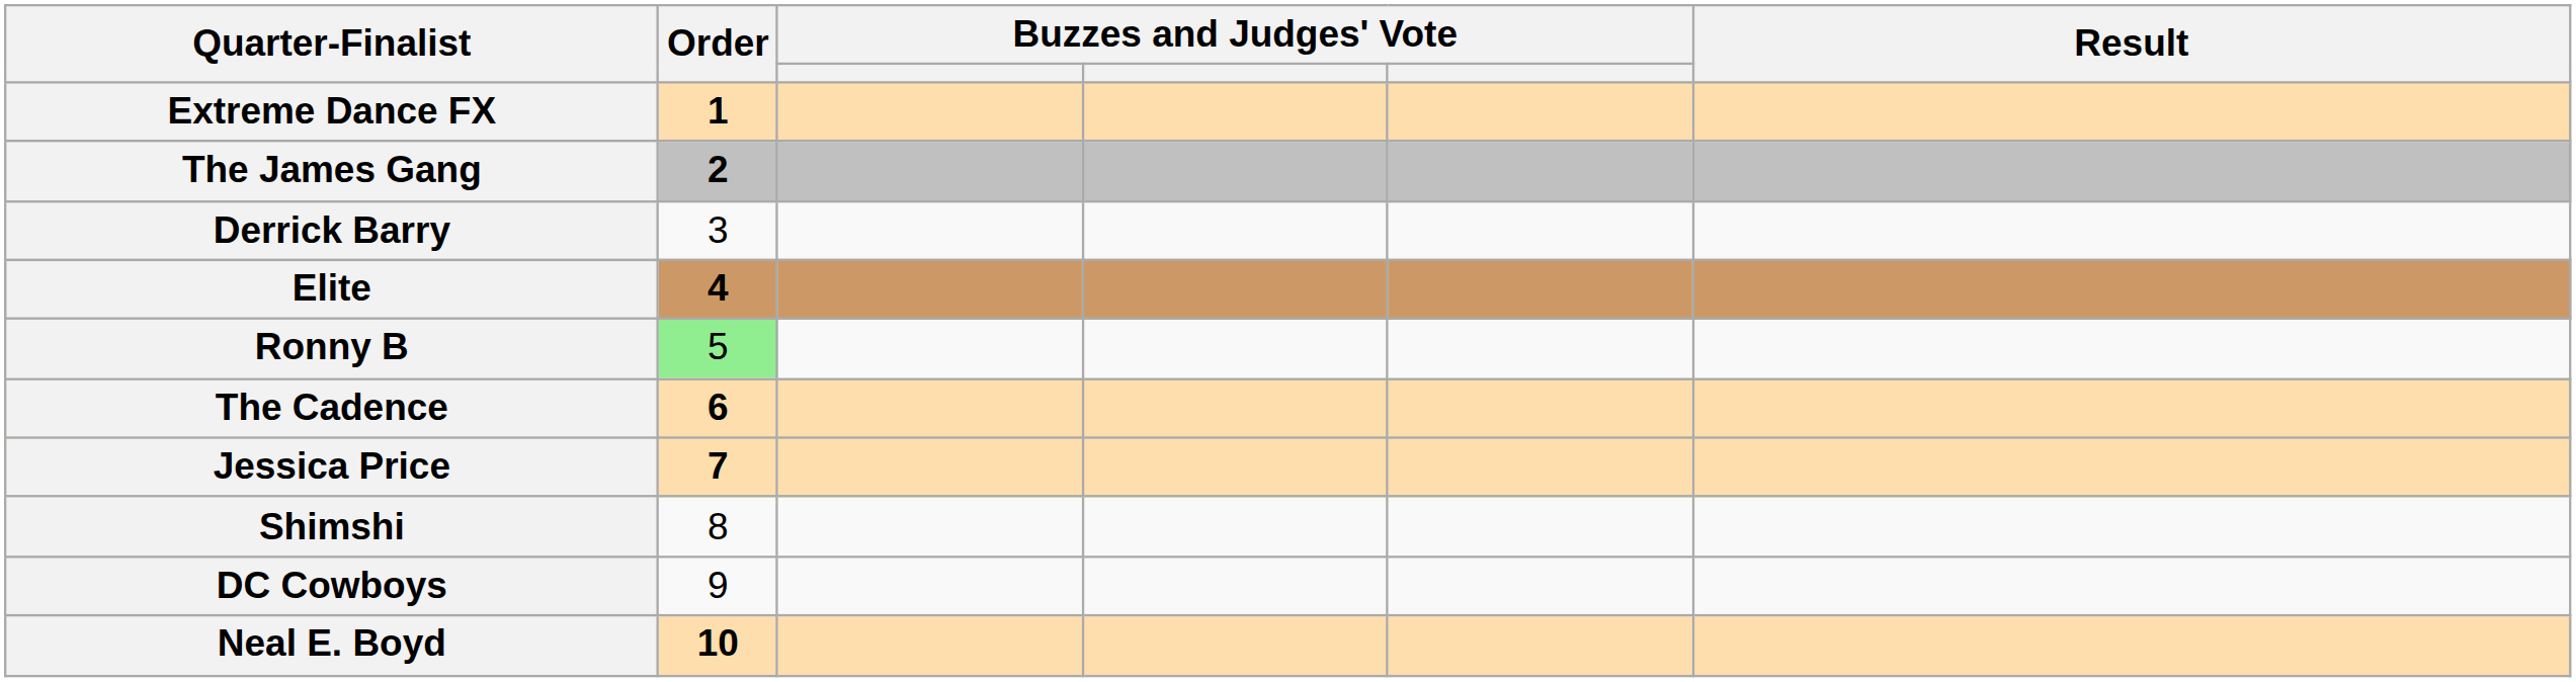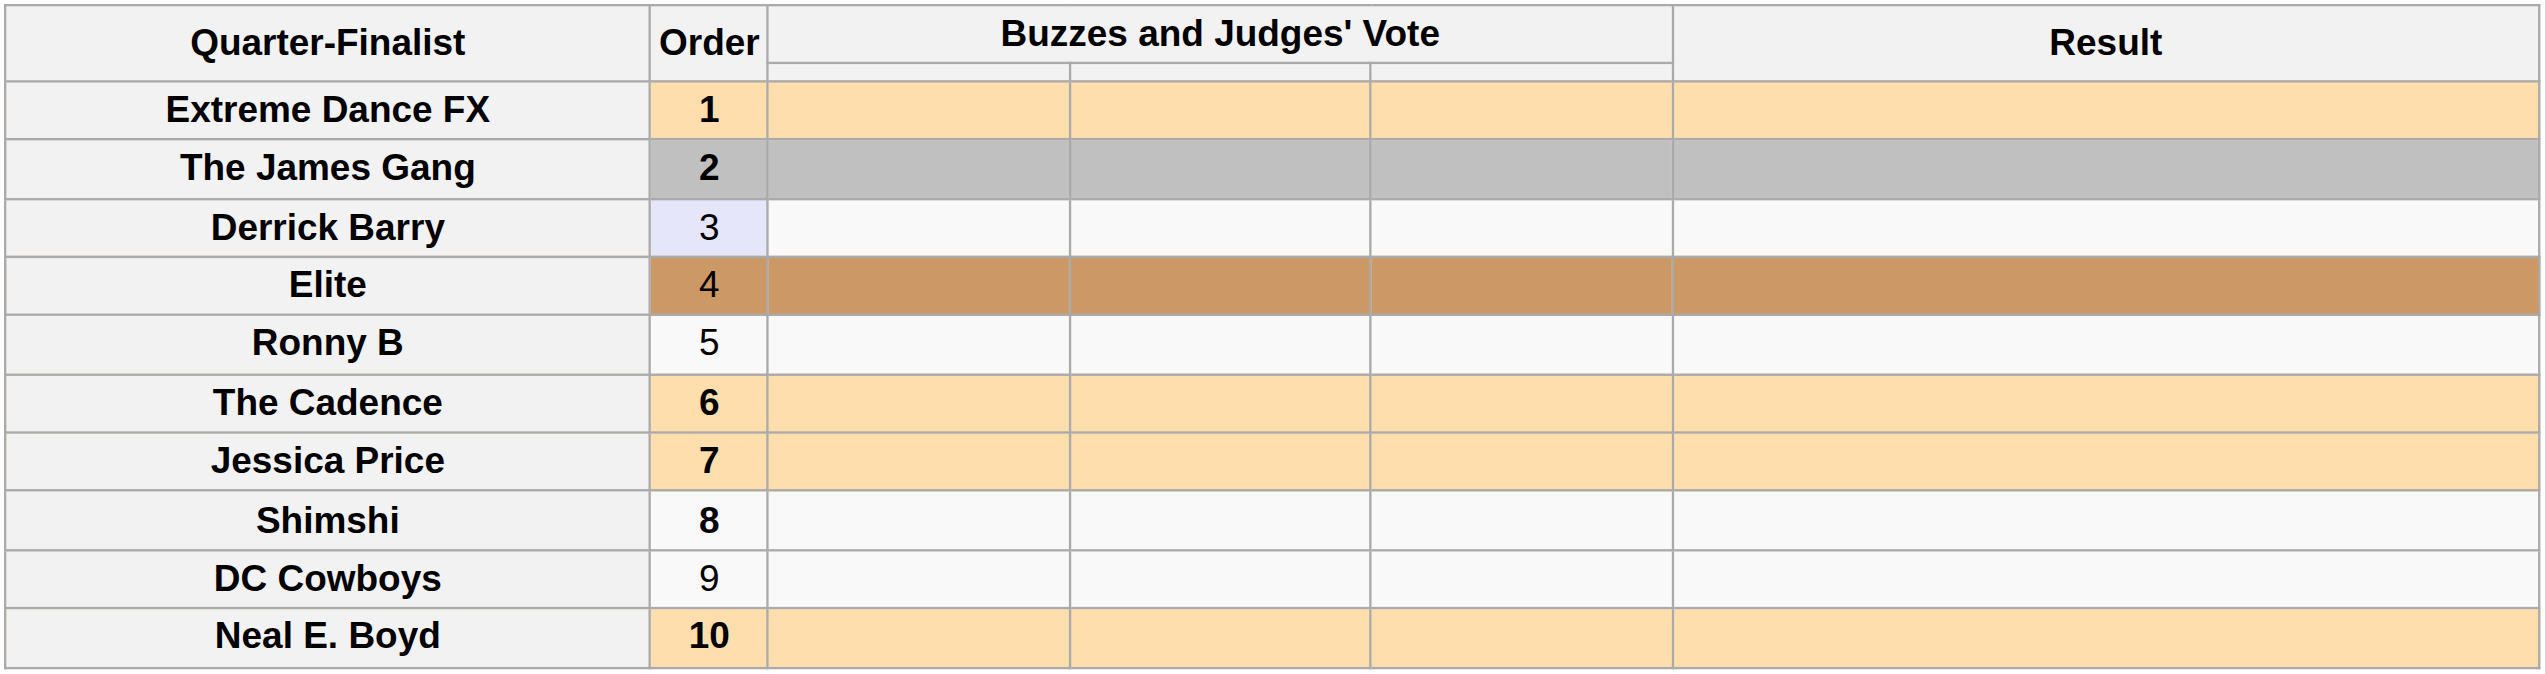Derrick Barry | Order: no background -> lavender background
Elite | Order: bold -> normal
Ronny B | Order: lightgreen background -> no background
Shimshi | Order: normal -> bold
